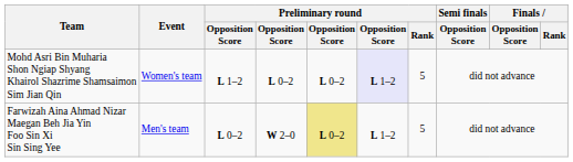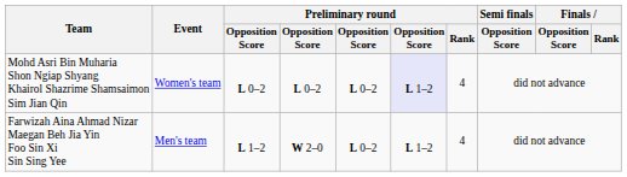row 3 | column 3: L 1–2 -> L 0–2
row 3 | Preliminary round / Rank: 5 -> 4
row 4 | column 3: L 0–2 -> L 1–2
row 4 | column 5: khaki background -> no background
row 4 | Preliminary round / Rank: 5 -> 4
